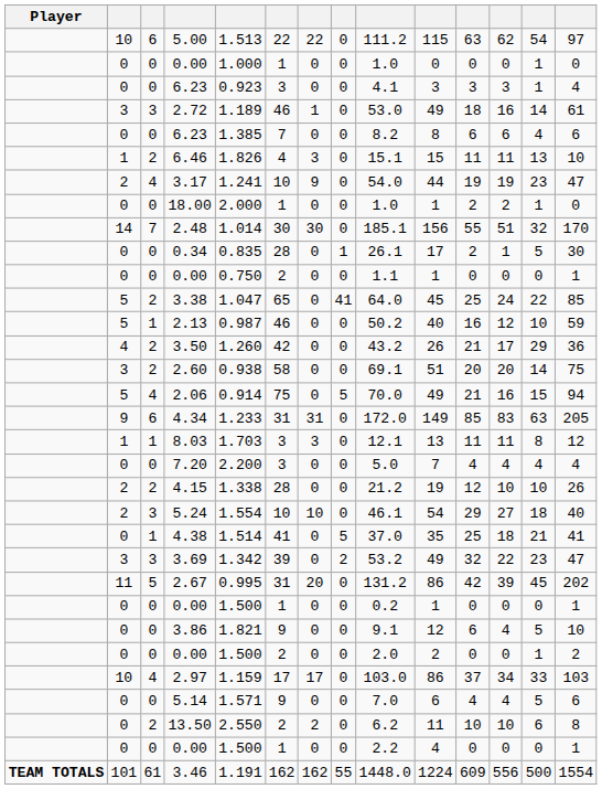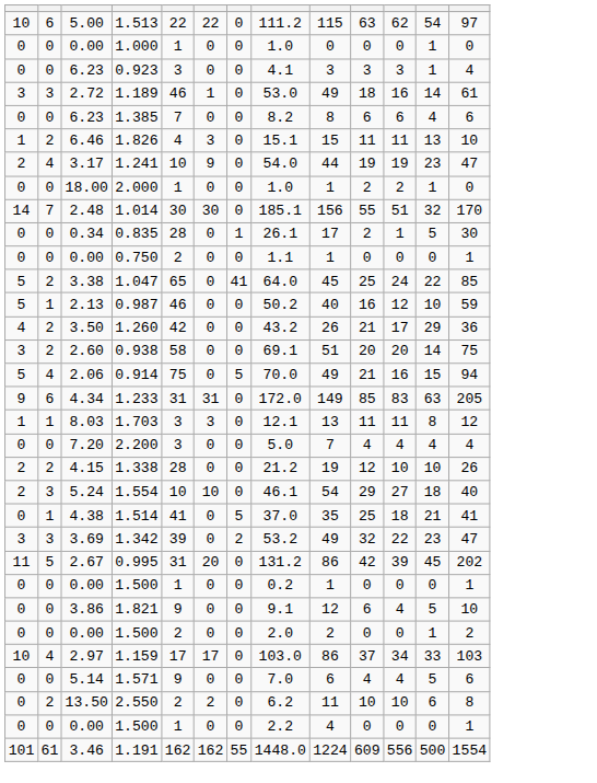- column: Player | TEAM TOTALS
